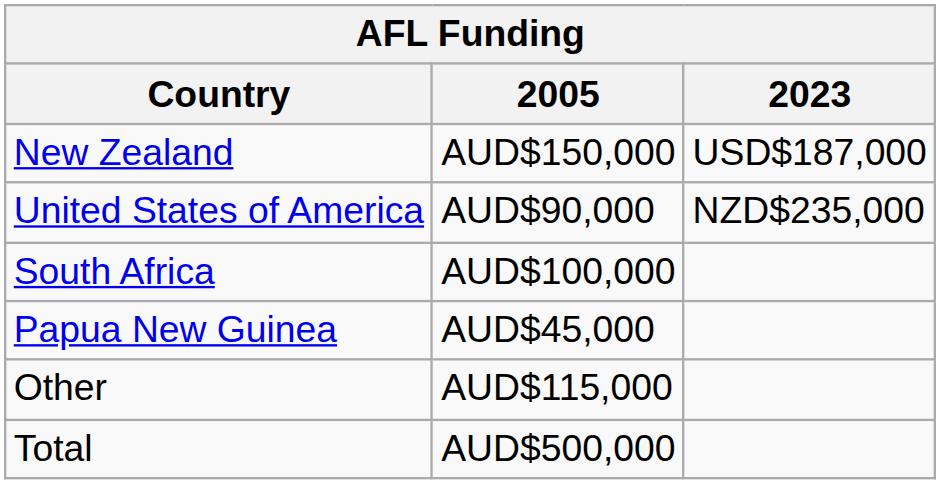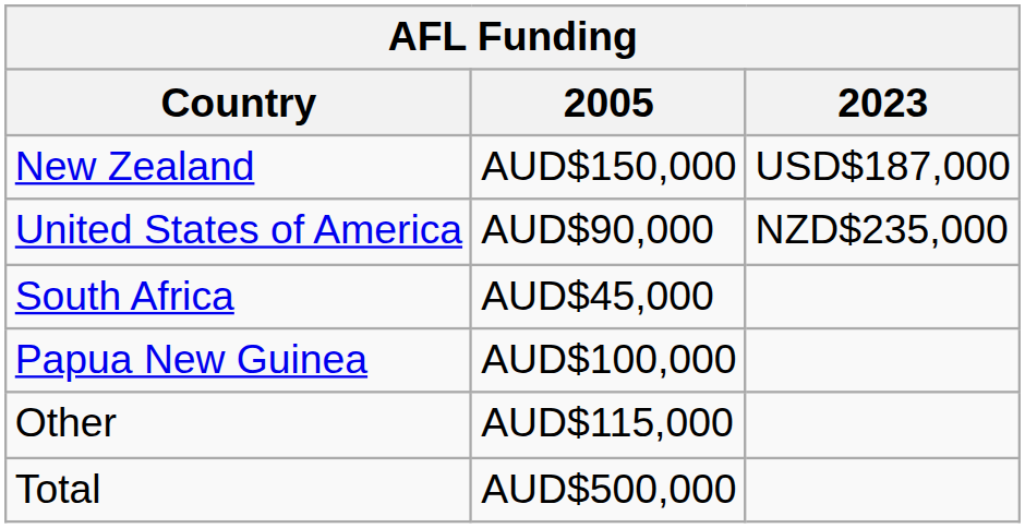South Africa | 2005: AUD$100,000 -> AUD$45,000
Papua New Guinea | 2005: AUD$45,000 -> AUD$100,000
